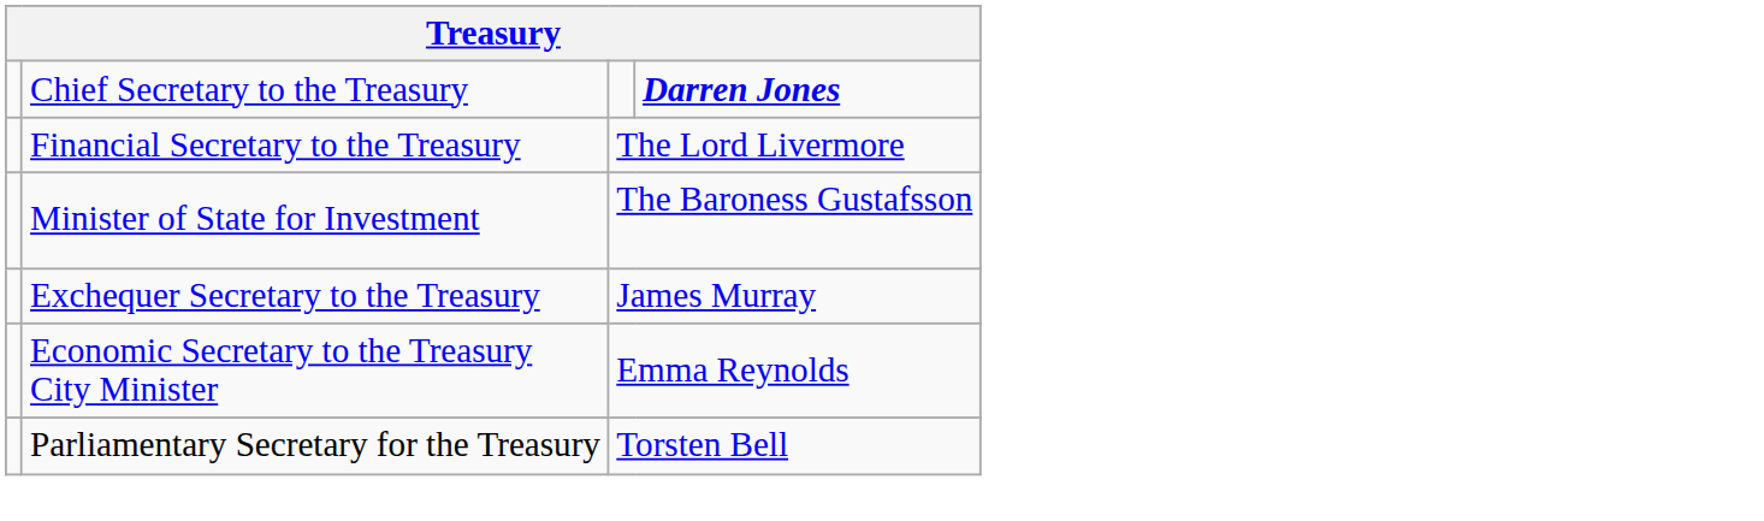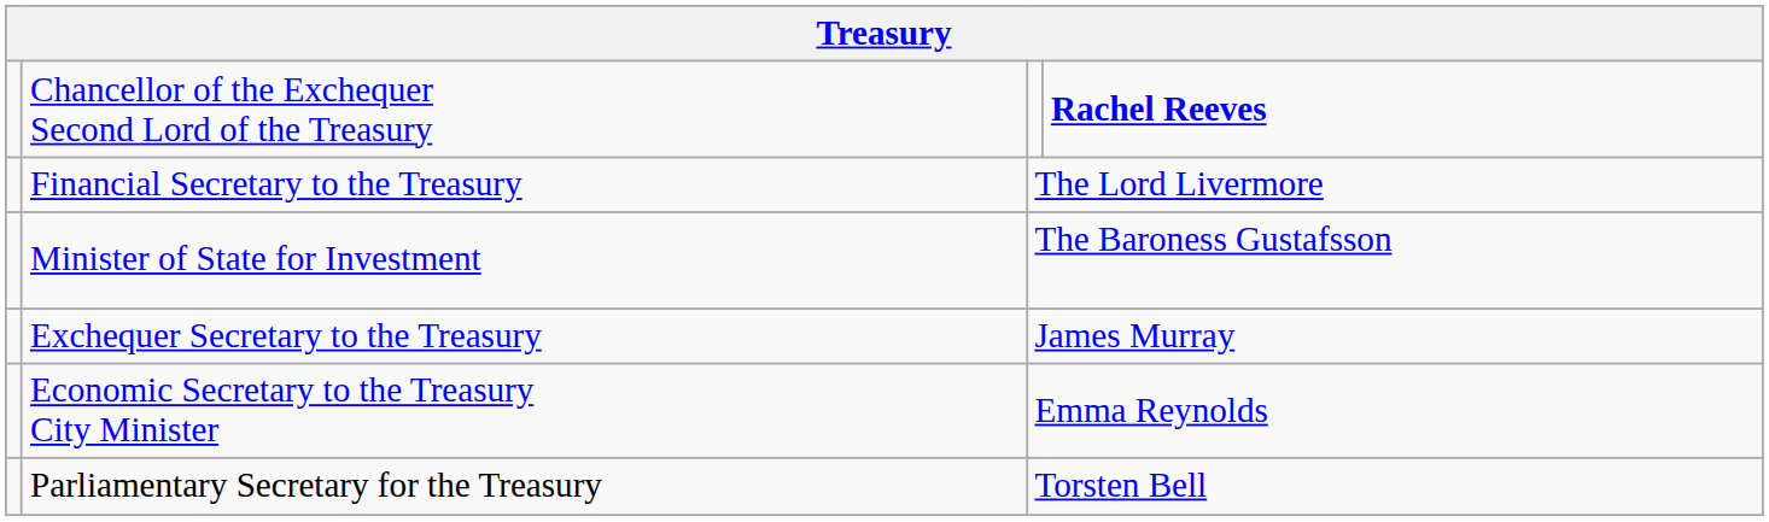+ row: Chancellor of the Exchequer Second Lord of the Treasury | Rachel Reeves
- row: Chief Secretary to the Treasury | Darren Jones
